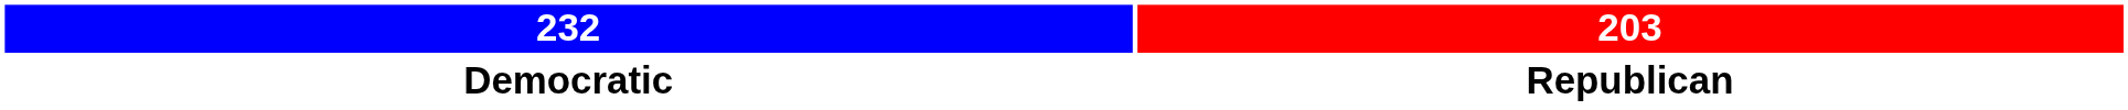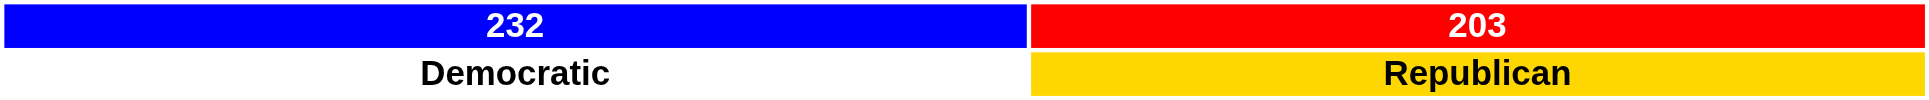Democratic | 203: no background -> gold background
